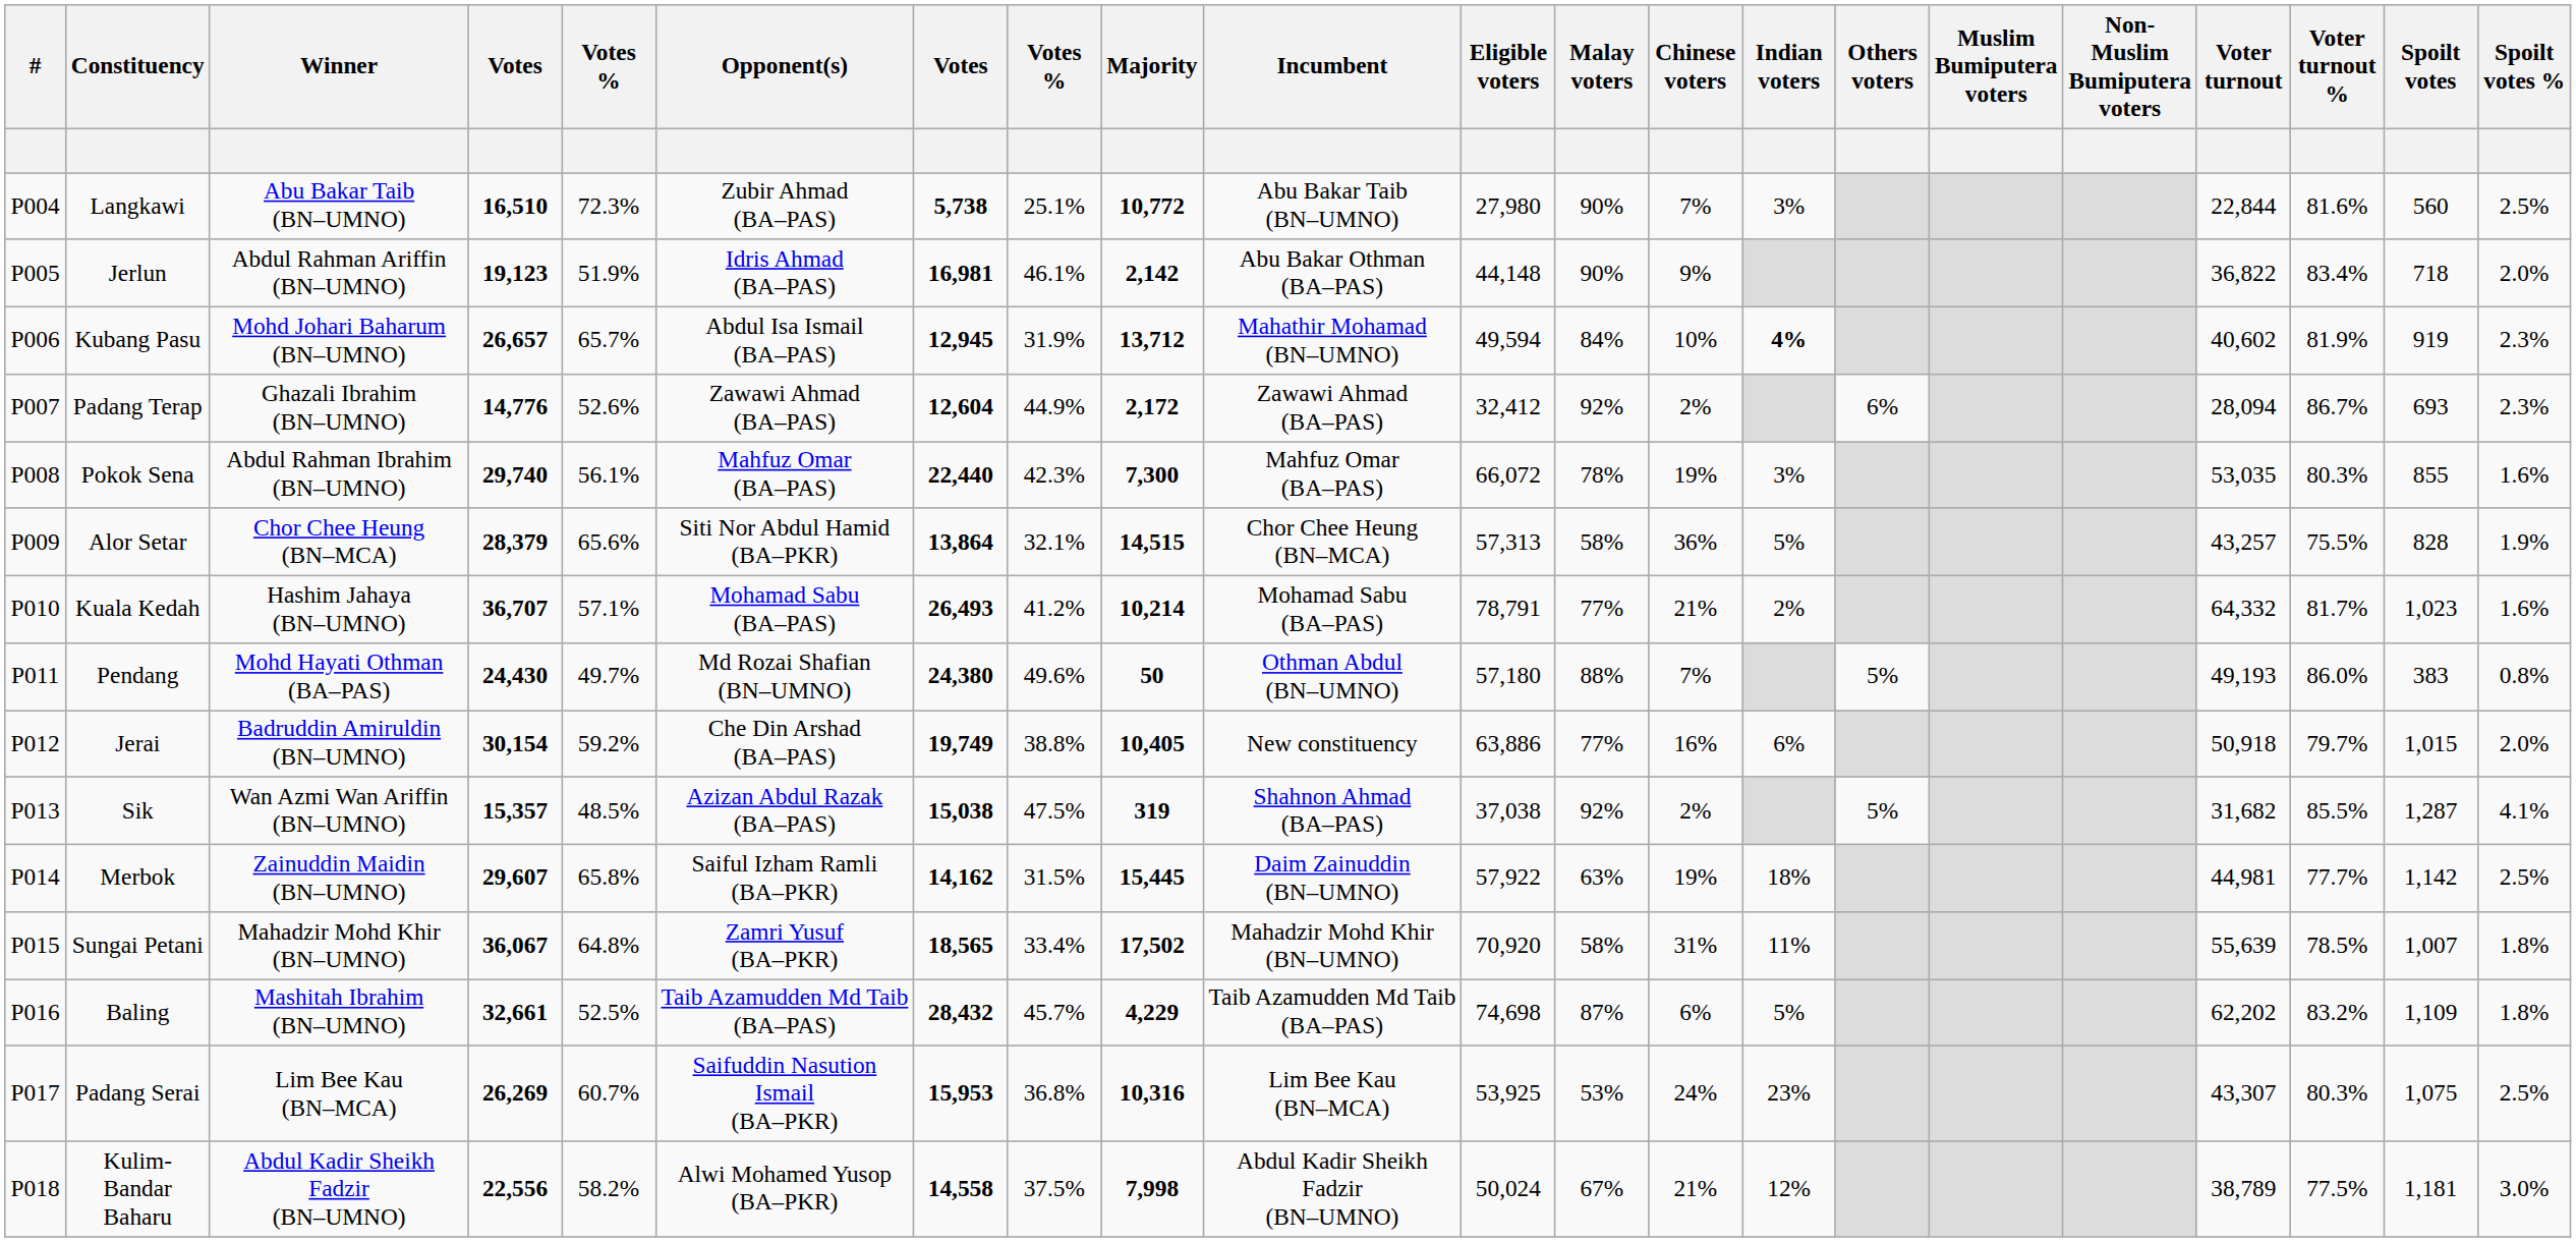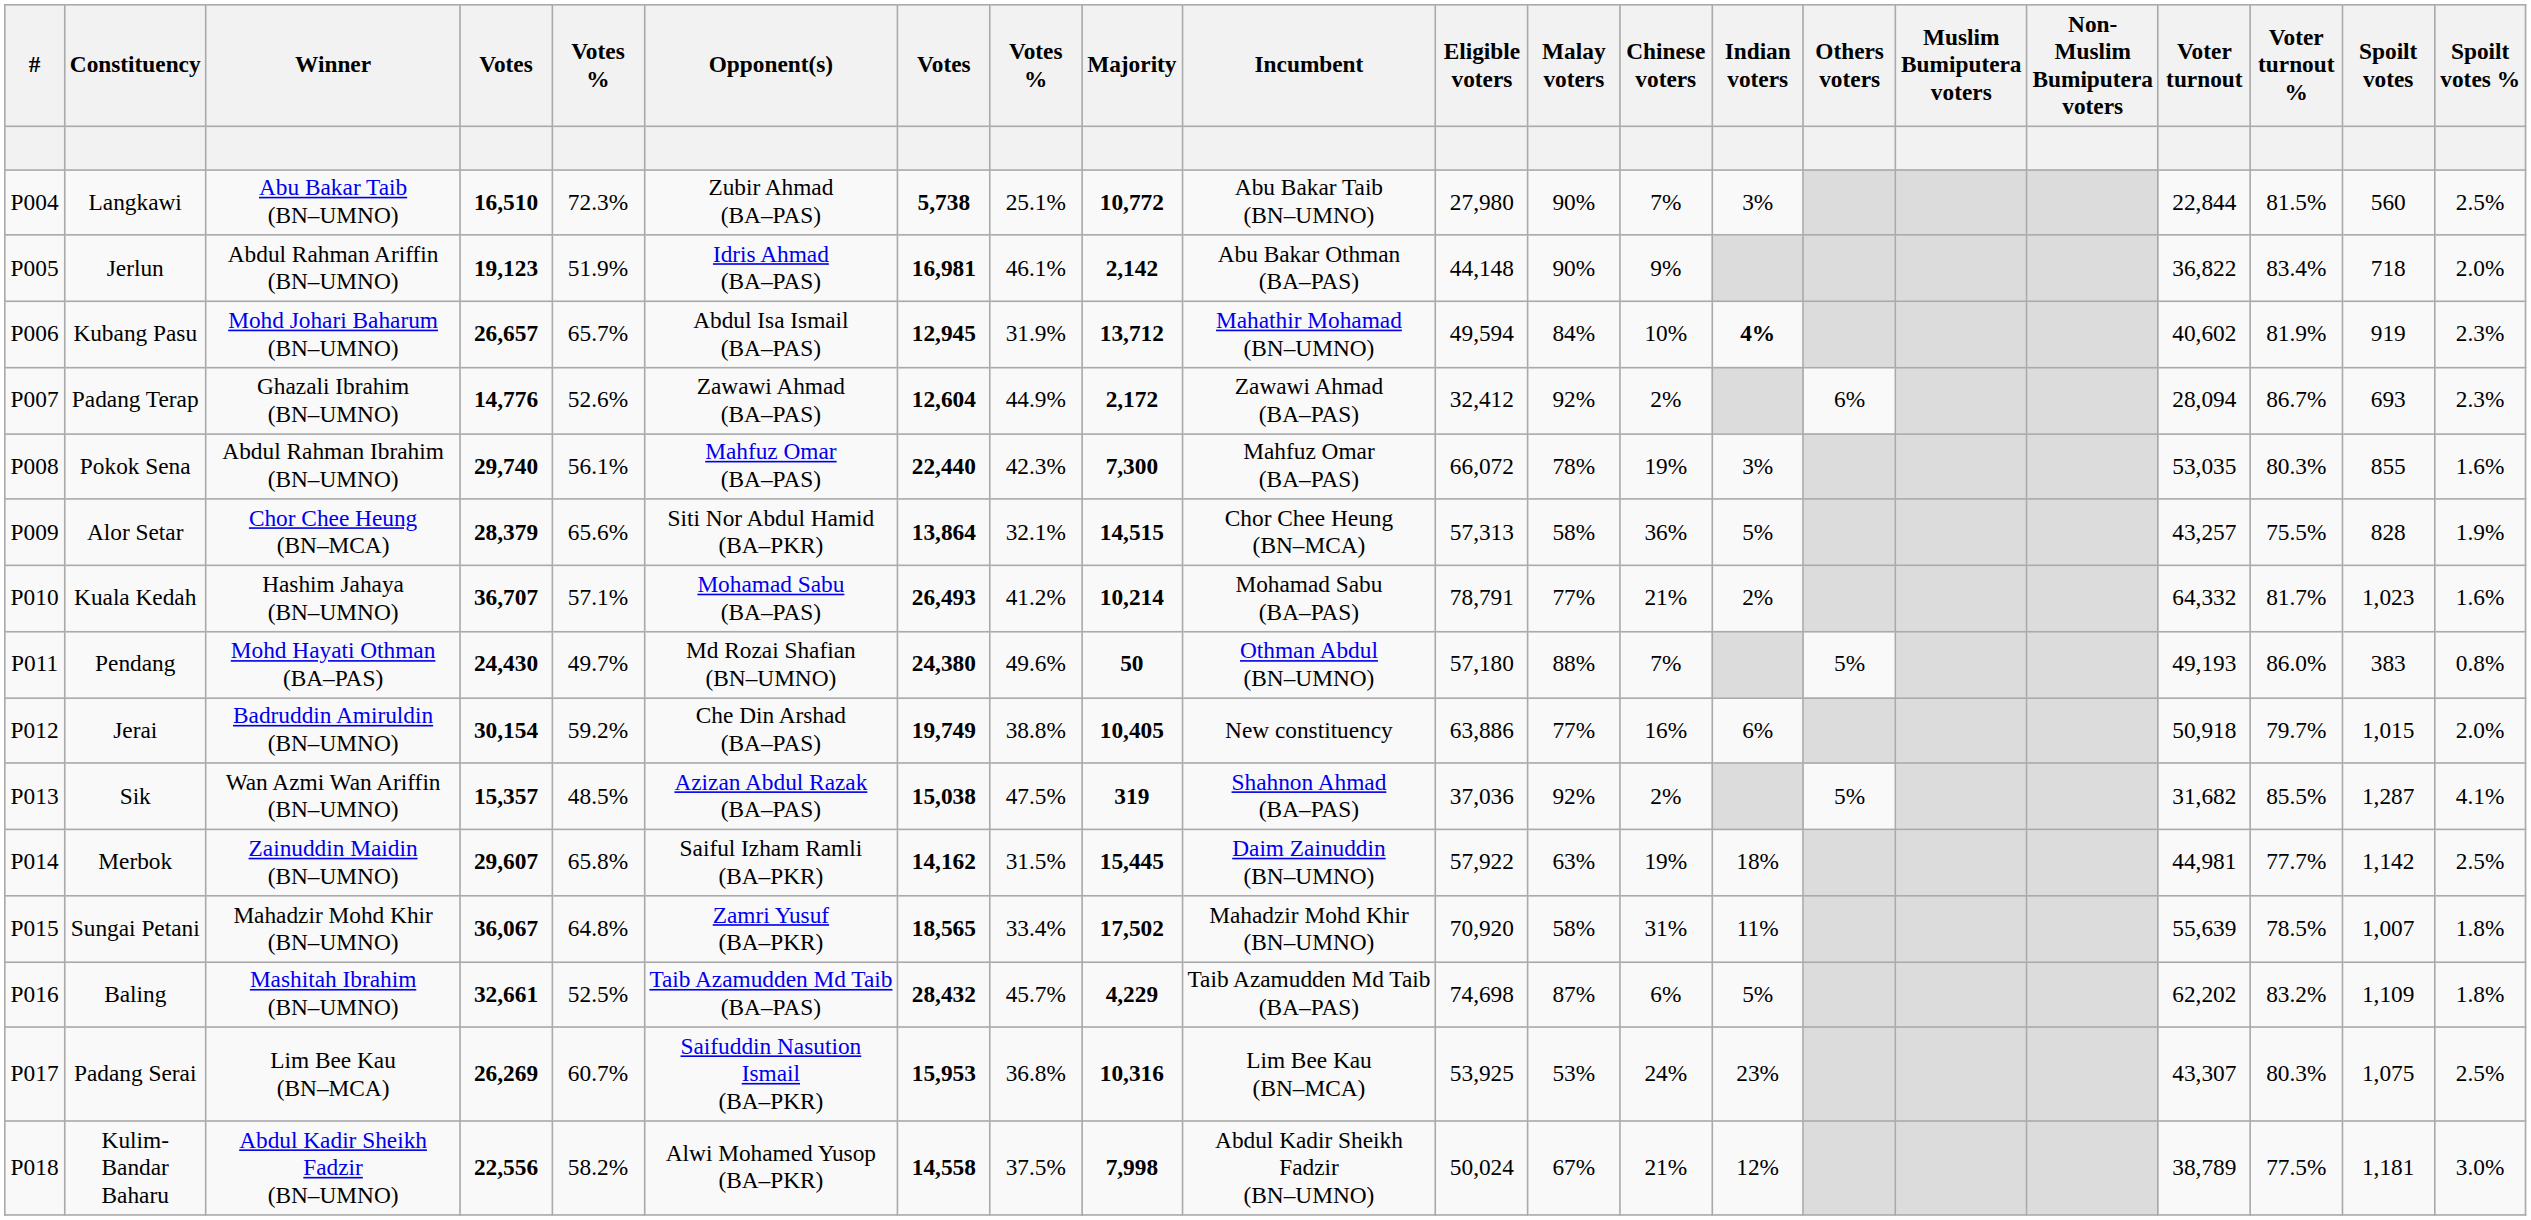Langkawi | Voter turnout %: 81.6% -> 81.5%
Sik | Eligible voters: 37,038 -> 37,036
